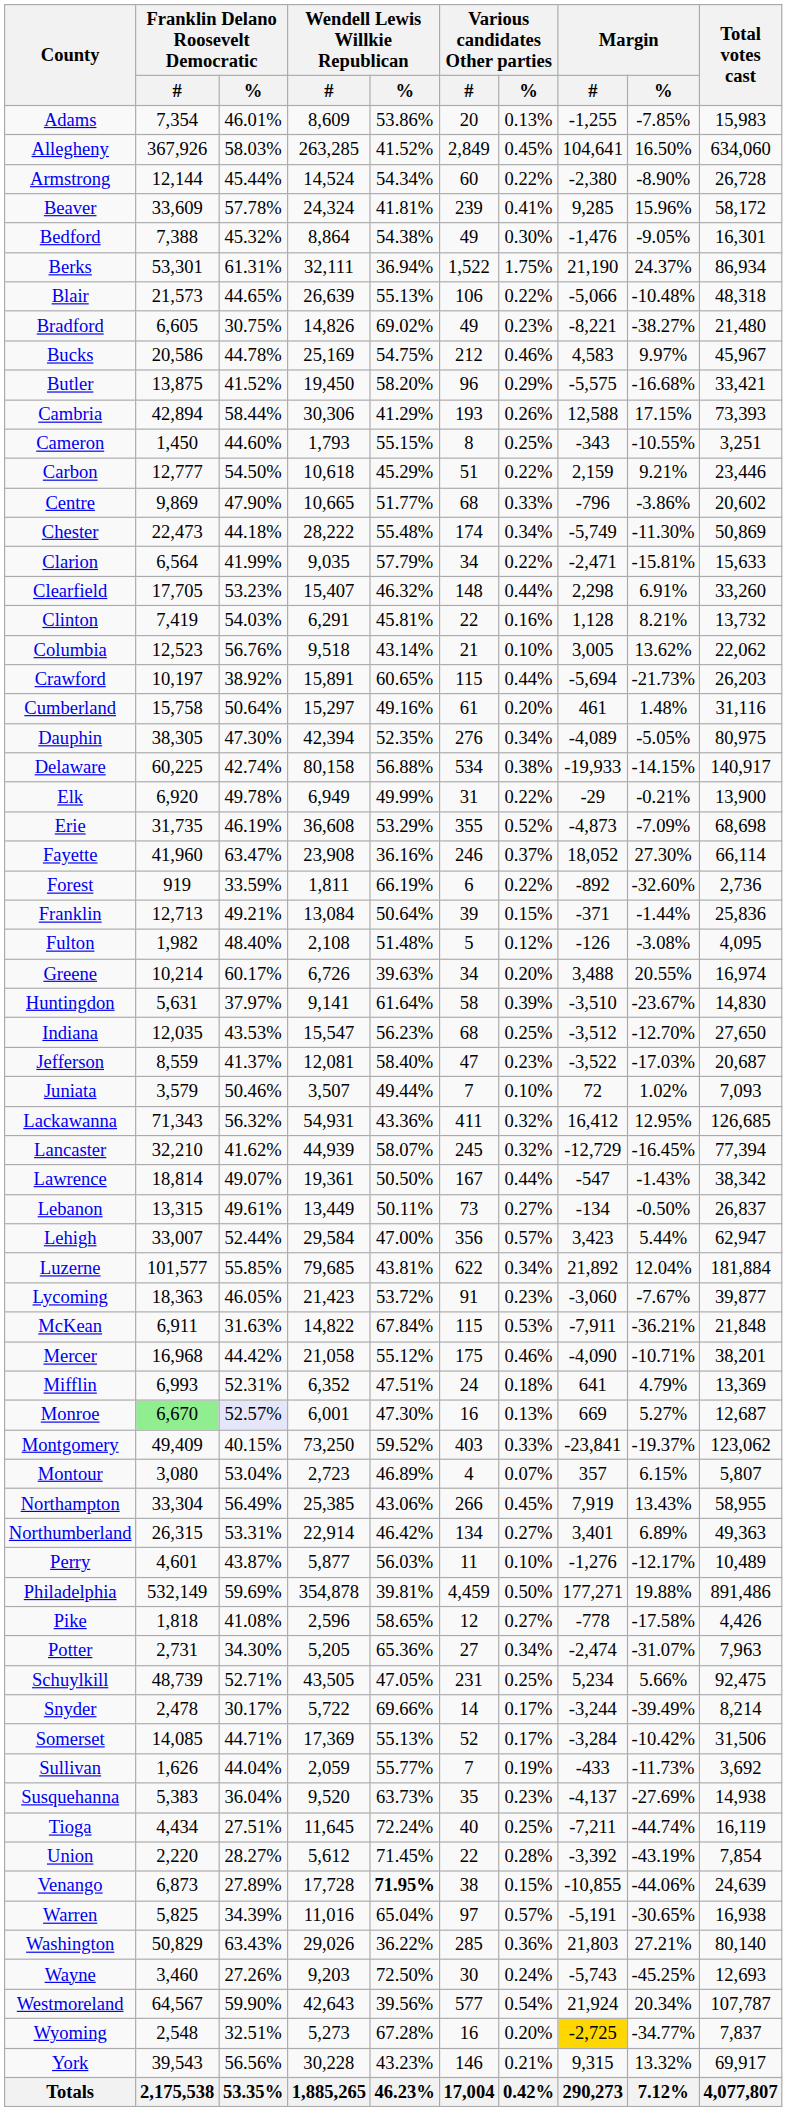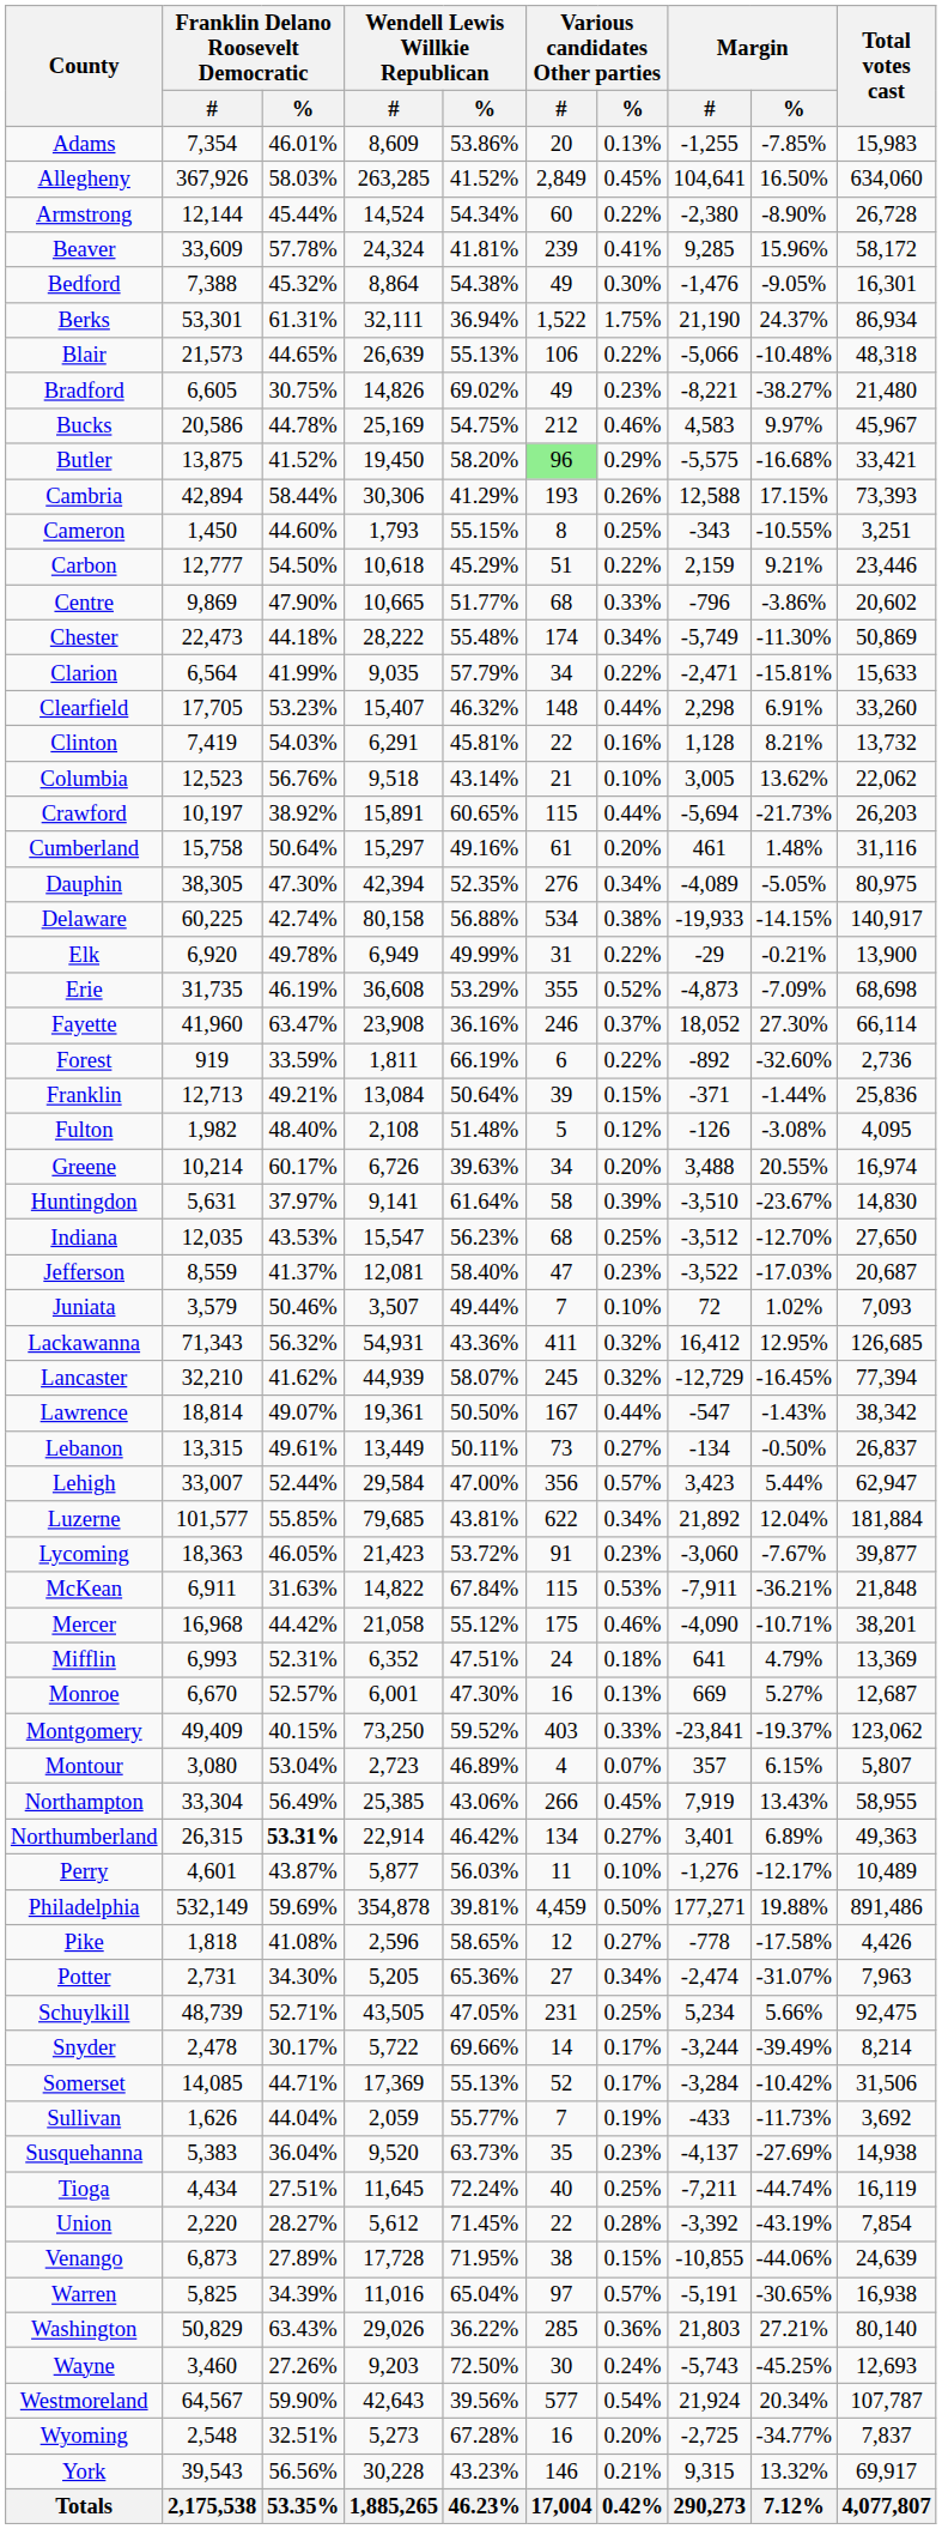Butler | Various candidates Other parties / #: no background -> lightgreen background
Monroe | Franklin Delano Roosevelt Democratic / #: lightgreen background -> no background
Monroe | Franklin Delano Roosevelt Democratic / %: lavender background -> no background
Northumberland | Franklin Delano Roosevelt Democratic / %: normal -> bold
Venango | Wendell Lewis Willkie Republican / %: bold -> normal
Wyoming | Margin / #: gold background -> no background
